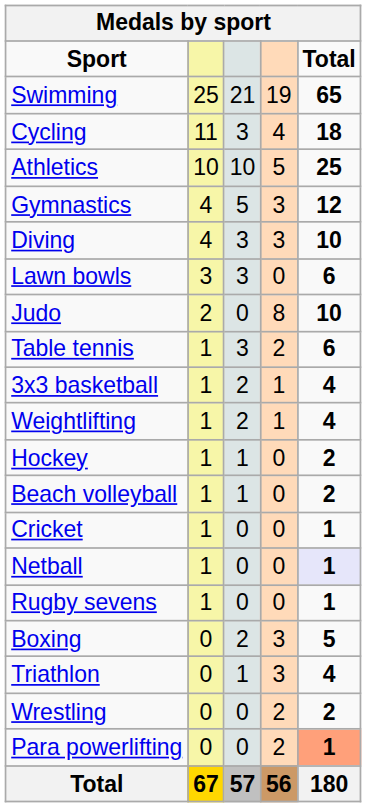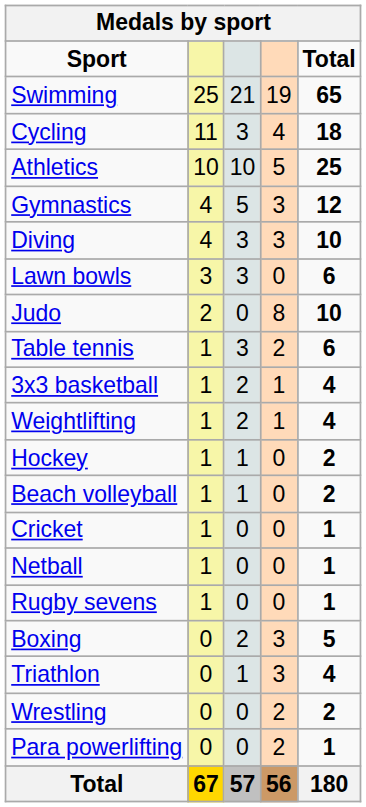Netball | Total: lavender background -> no background
Para powerlifting | Total: lightsalmon background -> no background
